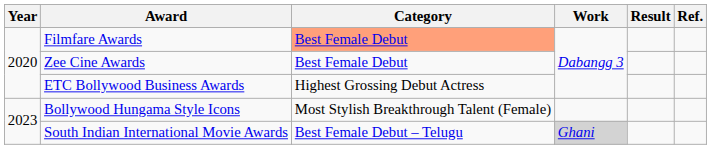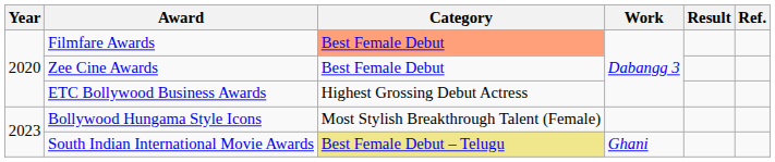South Indian International Movie Awards | Category: no background -> khaki background
South Indian International Movie Awards | Work: lightgrey background -> no background
